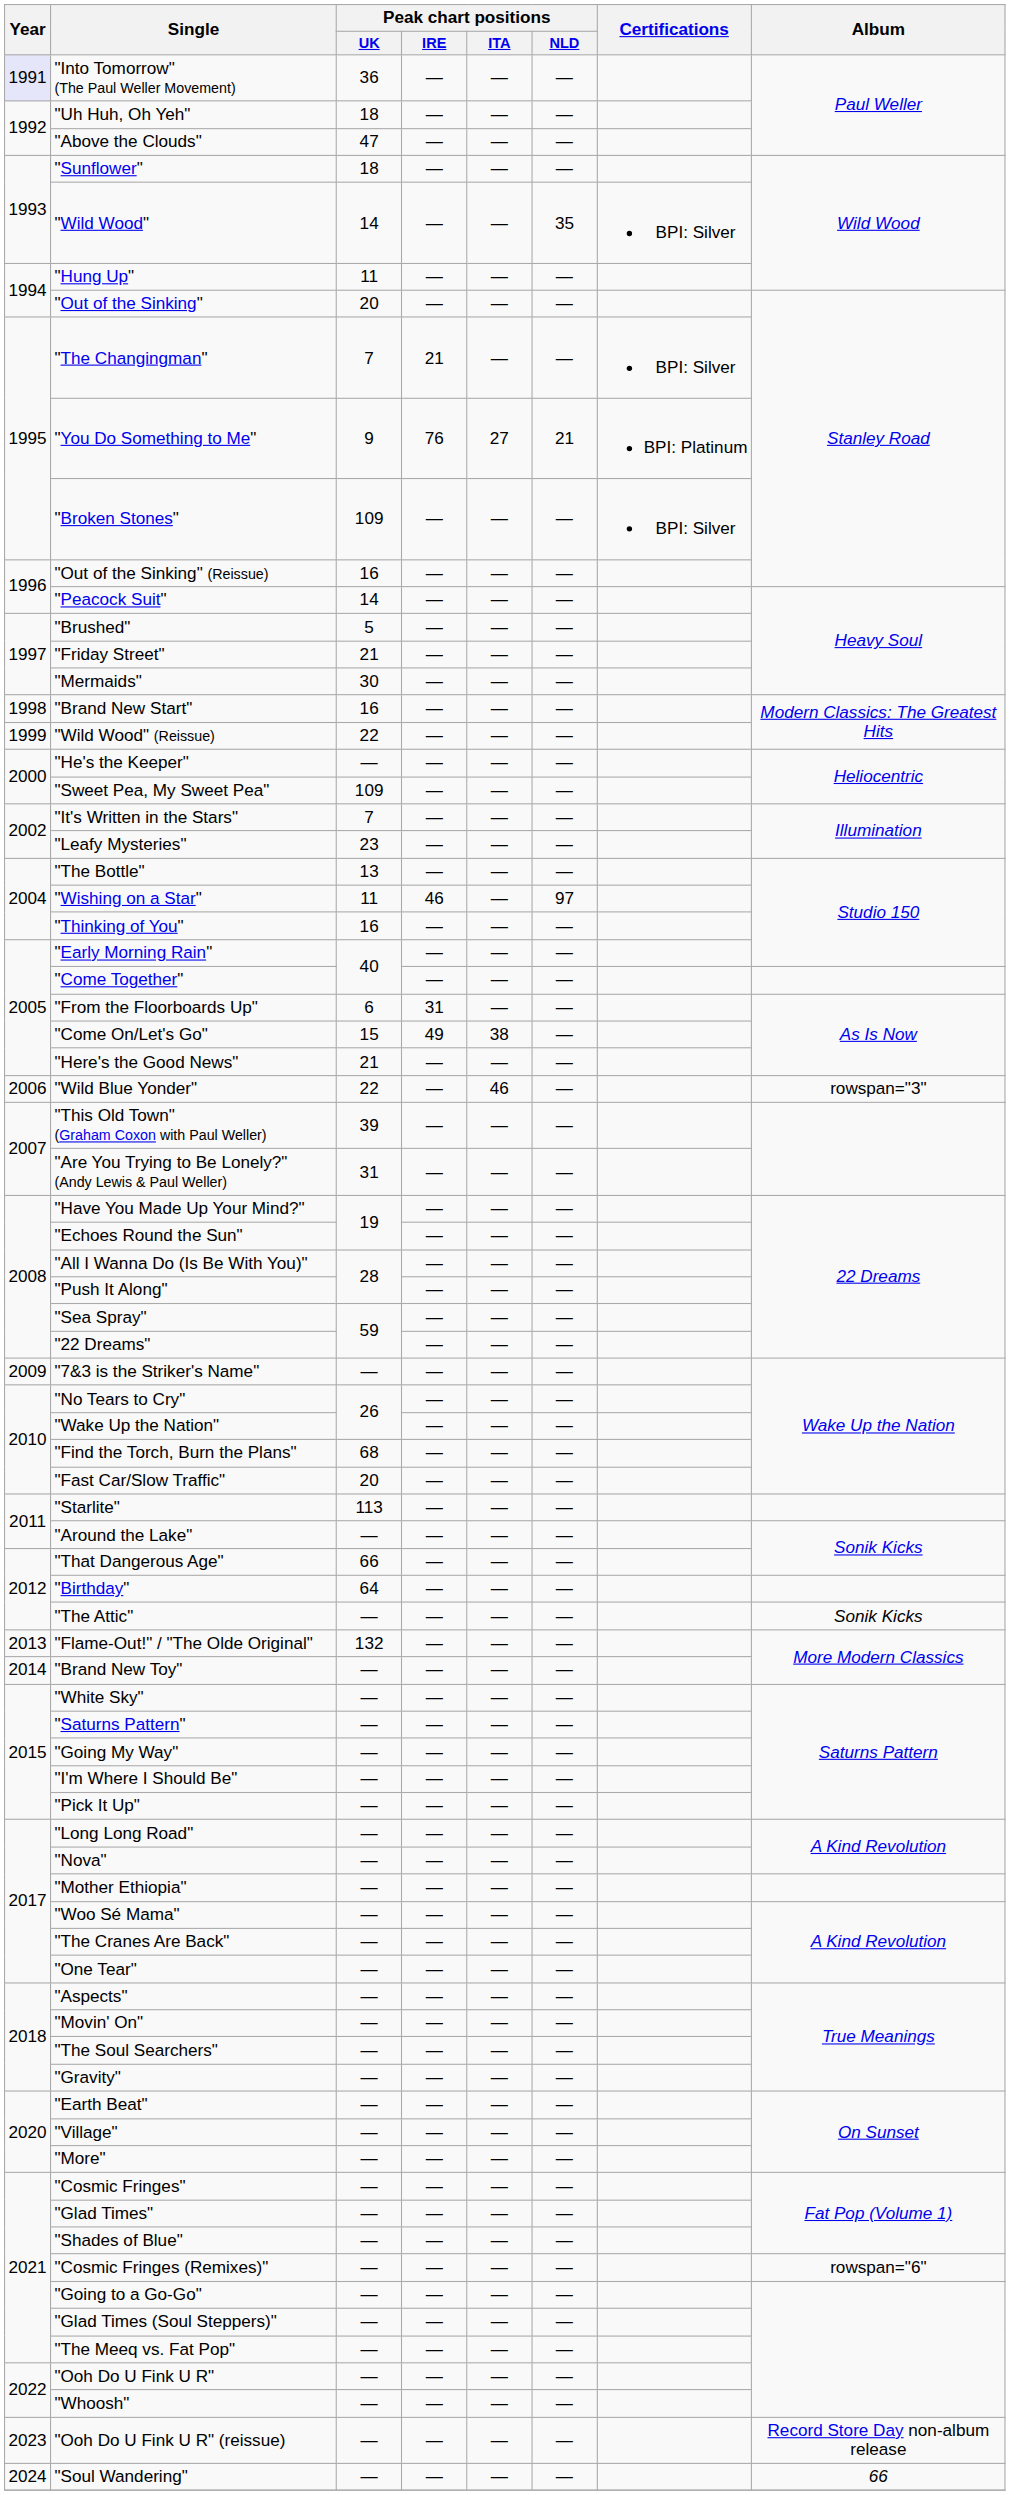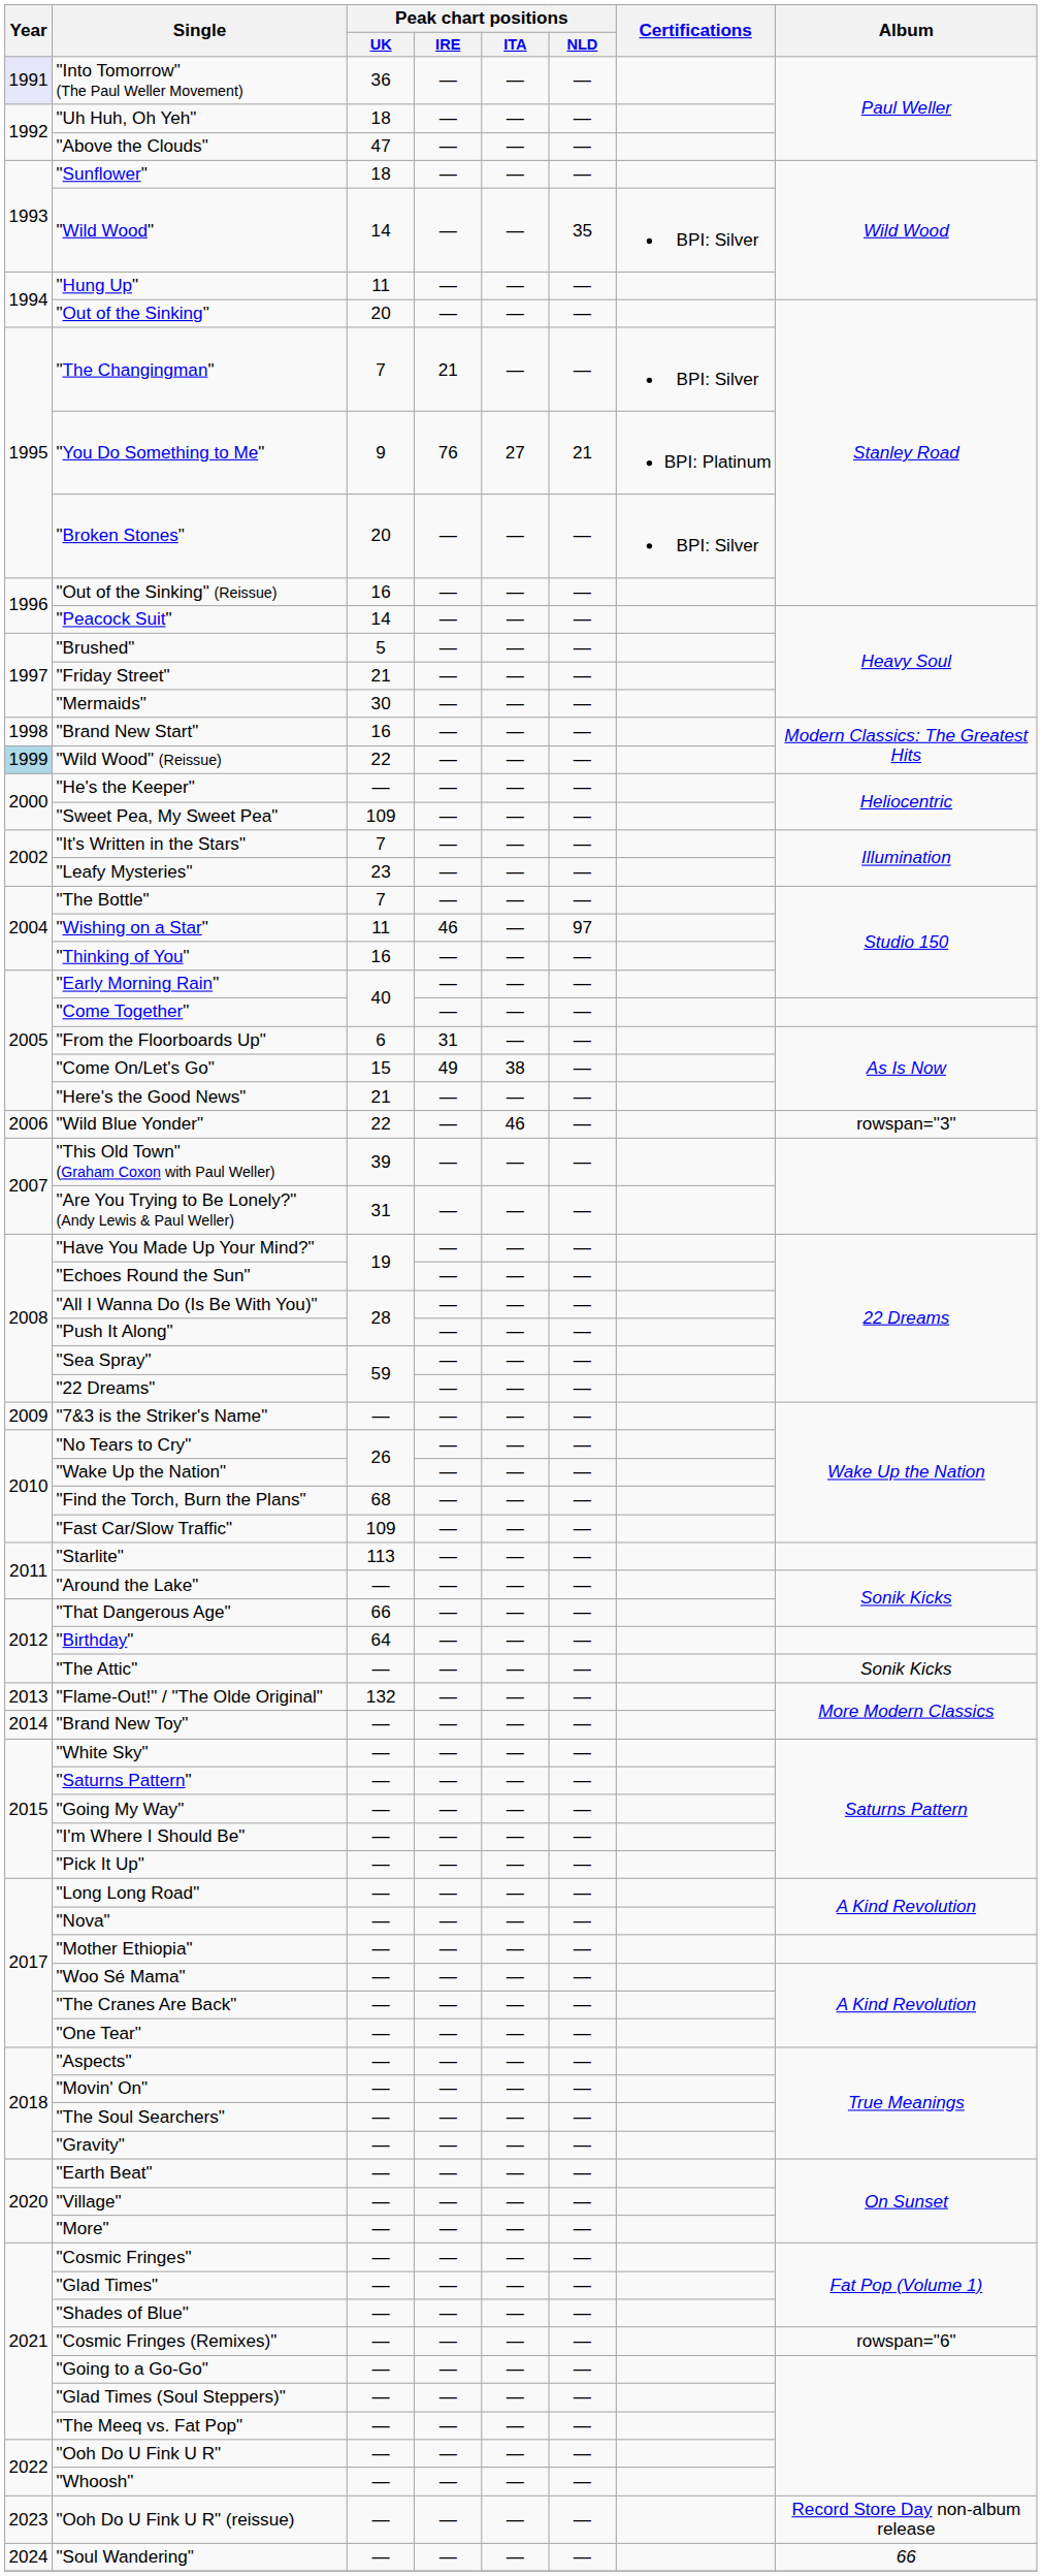"Broken Stones" | Peak chart positions / UK: 109 -> 20
"Wild Wood" (Reissue) | Year: no background -> lightblue background
"The Bottle" | Peak chart positions / UK: 13 -> 7
"Fast Car/Slow Traffic" | Peak chart positions / UK: 20 -> 109
